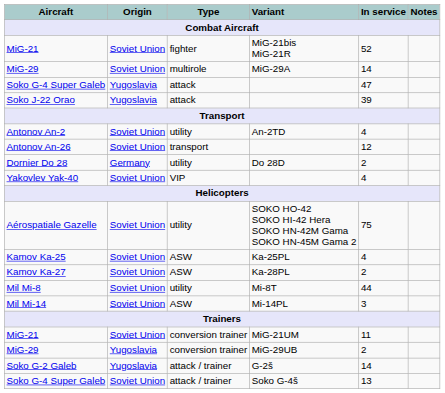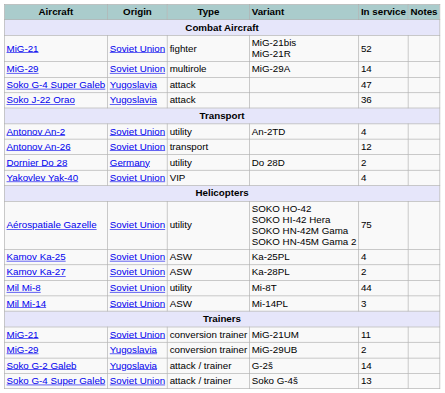Soko J-22 Orao | In service: 39 -> 36
